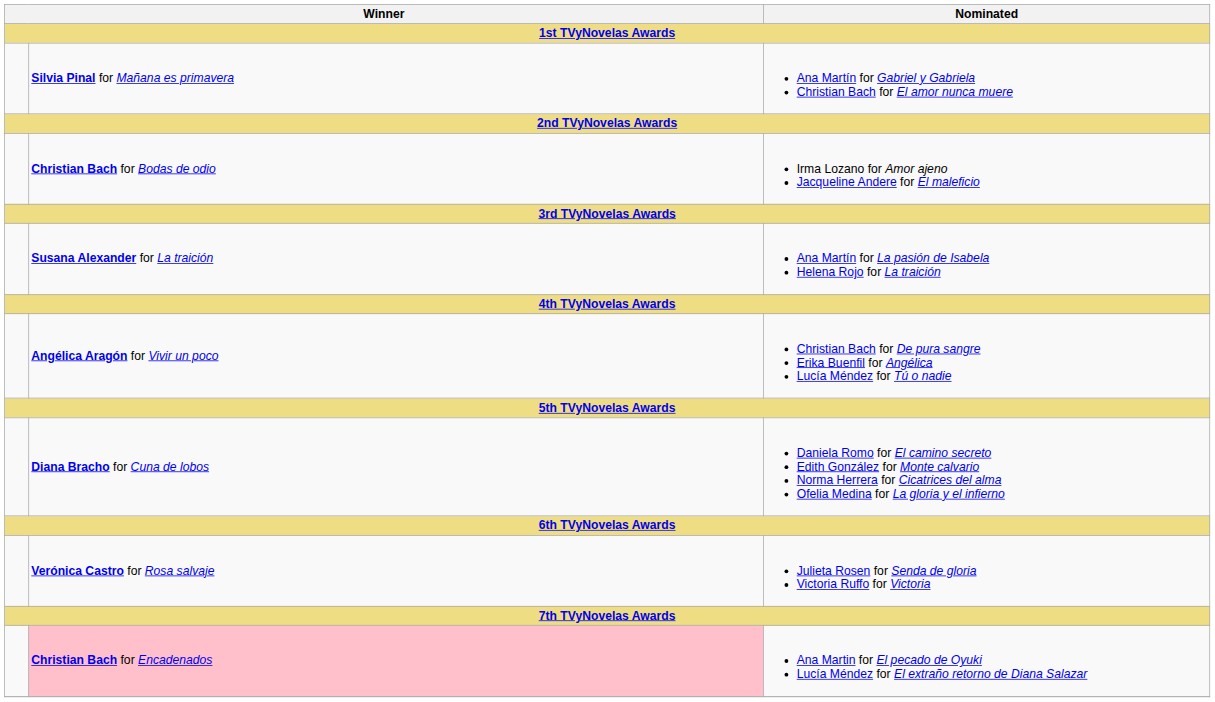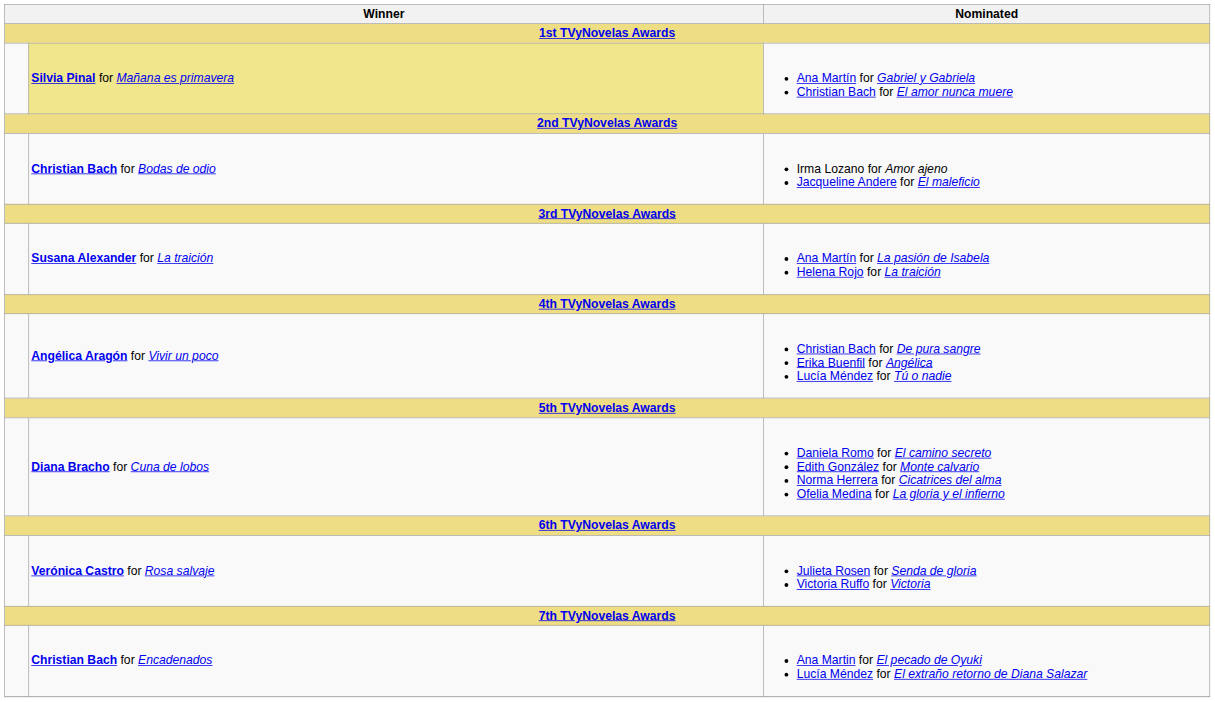Silvia Pinal for Mañana es primavera | column 2: no background -> khaki background
Christian Bach for Encadenados | column 2: pink background -> no background
